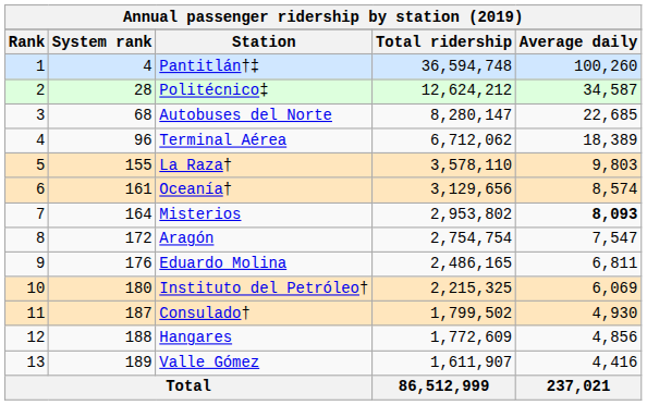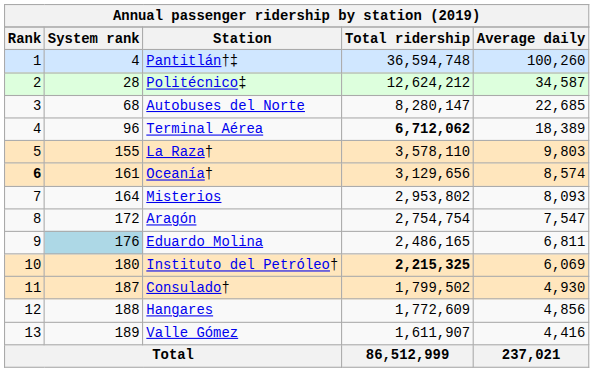Terminal Aérea | Total ridership: normal -> bold
Oceanía† | Rank: normal -> bold
Misterios | Average daily: bold -> normal
Eduardo Molina | System rank: no background -> lightblue background
Instituto del Petróleo† | Total ridership: normal -> bold
